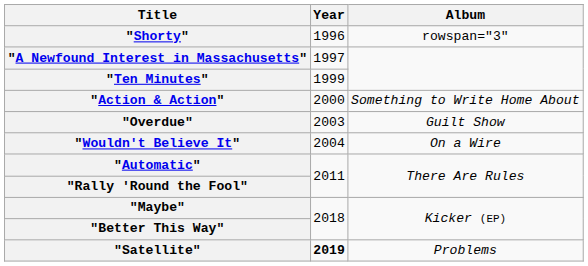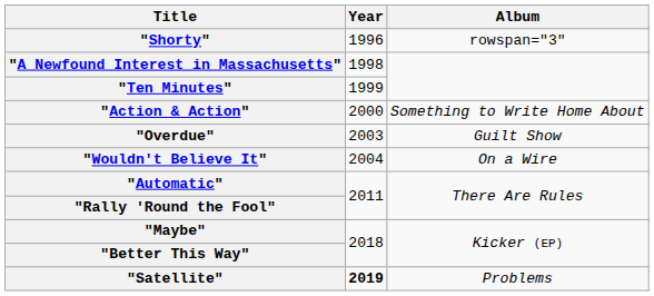"A Newfound Interest in Massachusetts" | Year: 1997 -> 1998
